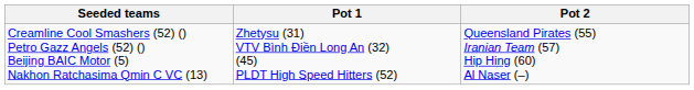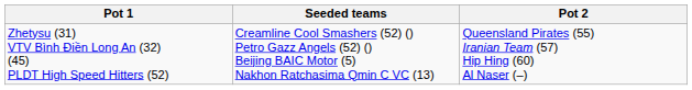columns swapped: Seeded teams <-> Pot 1
